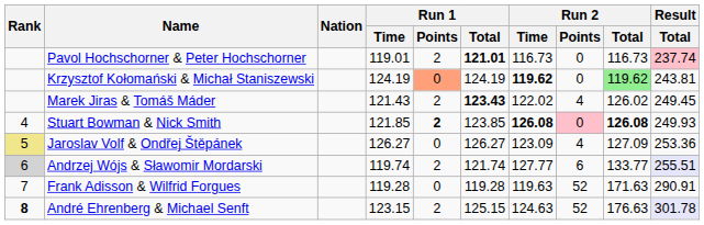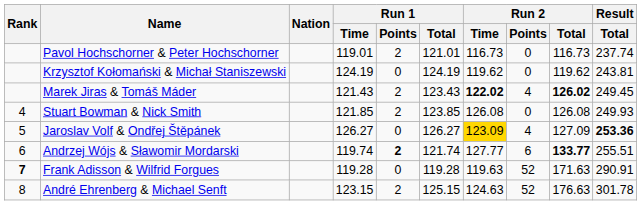Pavol Hochschorner & Peter Hochschorner | Run 1 / Total: bold -> normal
Pavol Hochschorner & Peter Hochschorner | Result / Total: pink background -> no background
Krzysztof Kołomański & Michał Staniszewski | Run 1 / Points: lightsalmon background -> no background
Krzysztof Kołomański & Michał Staniszewski | Run 2 / Time: bold -> normal
Krzysztof Kołomański & Michał Staniszewski | Run 2 / Total: lightgreen background -> no background
Marek Jiras & Tomáš Máder | Run 1 / Total: bold -> normal
Marek Jiras & Tomáš Máder | Run 2 / Time: normal -> bold
Marek Jiras & Tomáš Máder | Run 2 / Total: normal -> bold
Stuart Bowman & Nick Smith | Run 1 / Points: bold -> normal
Stuart Bowman & Nick Smith | Run 2 / Time: bold -> normal
Stuart Bowman & Nick Smith | Run 2 / Points: pink background -> no background
Stuart Bowman & Nick Smith | Run 2 / Total: bold -> normal
Jaroslav Volf & Ondřej Štěpánek | Rank: khaki background -> no background
Jaroslav Volf & Ondřej Štěpánek | Run 2 / Time: no background -> gold background
Jaroslav Volf & Ondřej Štěpánek | Result / Total: normal -> bold
Andrzej Wójs & Sławomir Mordarski | Rank: lightgrey background -> no background
Andrzej Wójs & Sławomir Mordarski | Run 1 / Points: normal -> bold
Andrzej Wójs & Sławomir Mordarski | Run 2 / Total: normal -> bold
Andrzej Wójs & Sławomir Mordarski | Result / Total: lavender background -> no background
Frank Adisson & Wilfrid Forgues | Rank: normal -> bold
André Ehrenberg & Michael Senft | Rank: bold -> normal
André Ehrenberg & Michael Senft | Result / Total: lavender background -> no background
